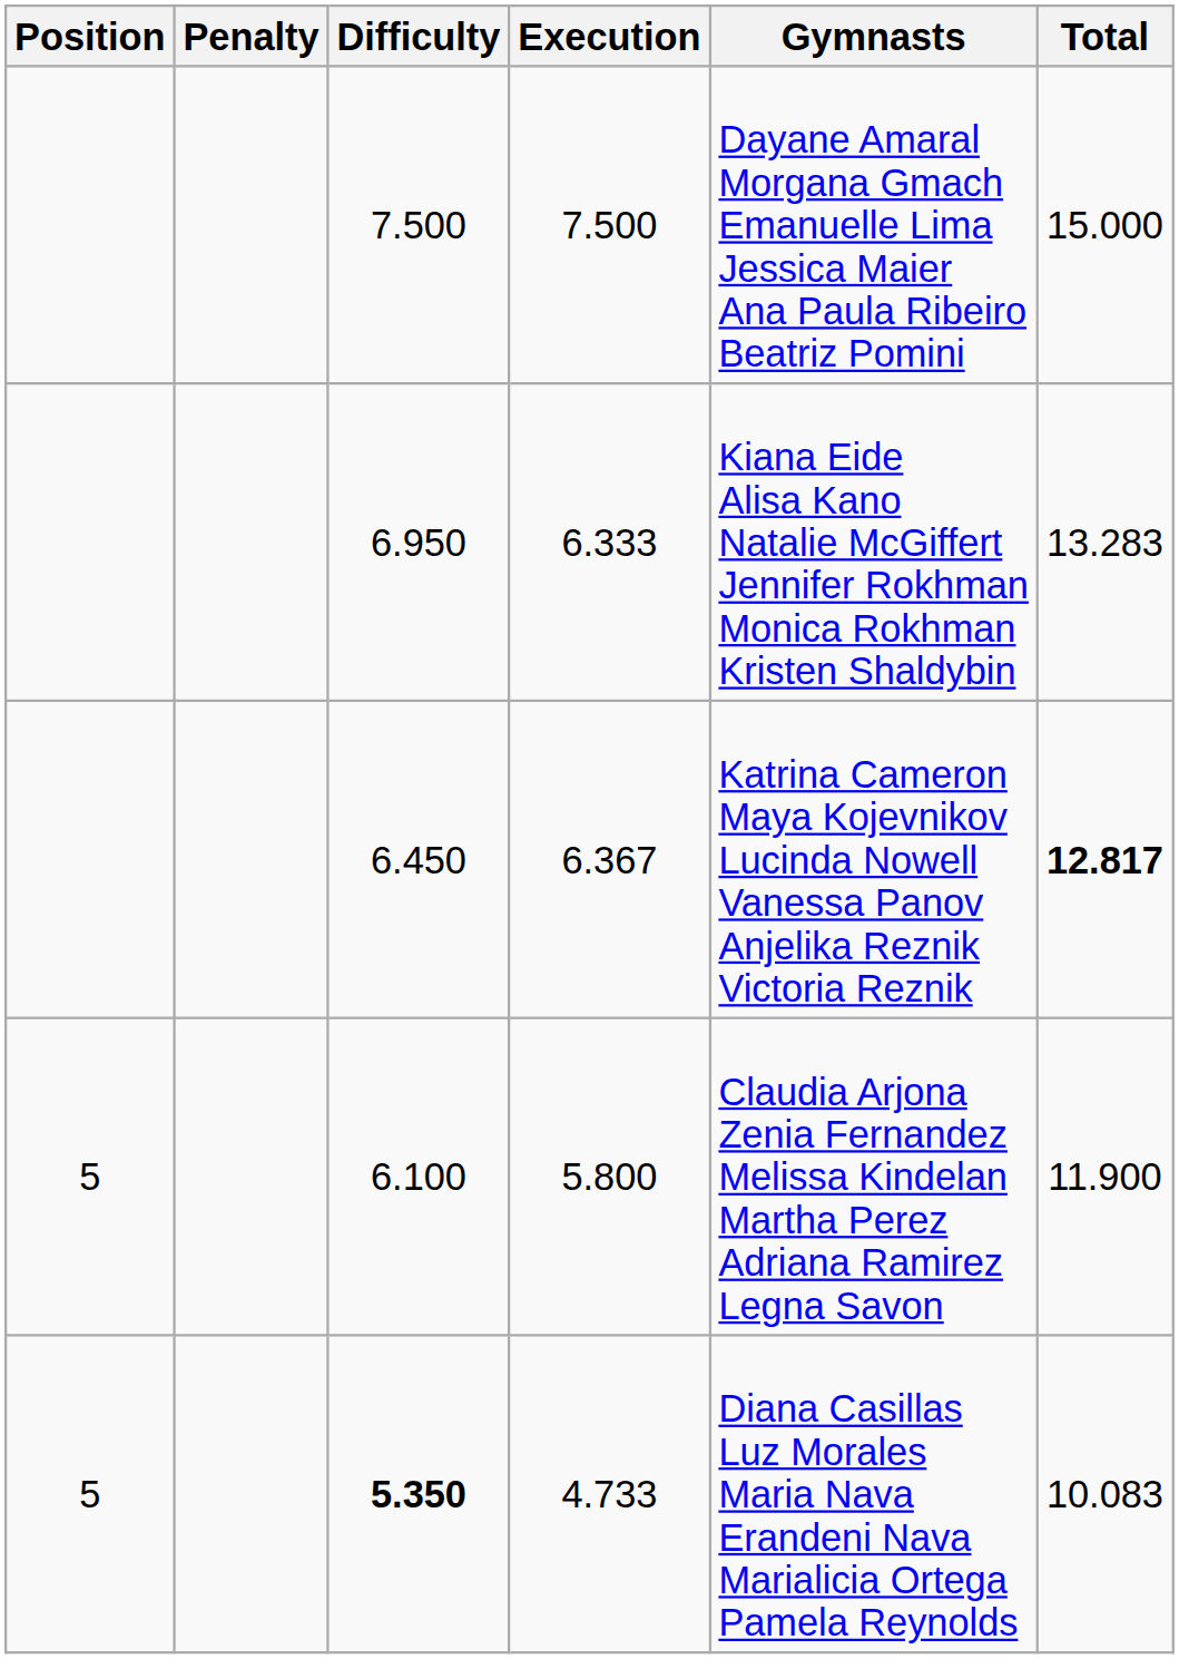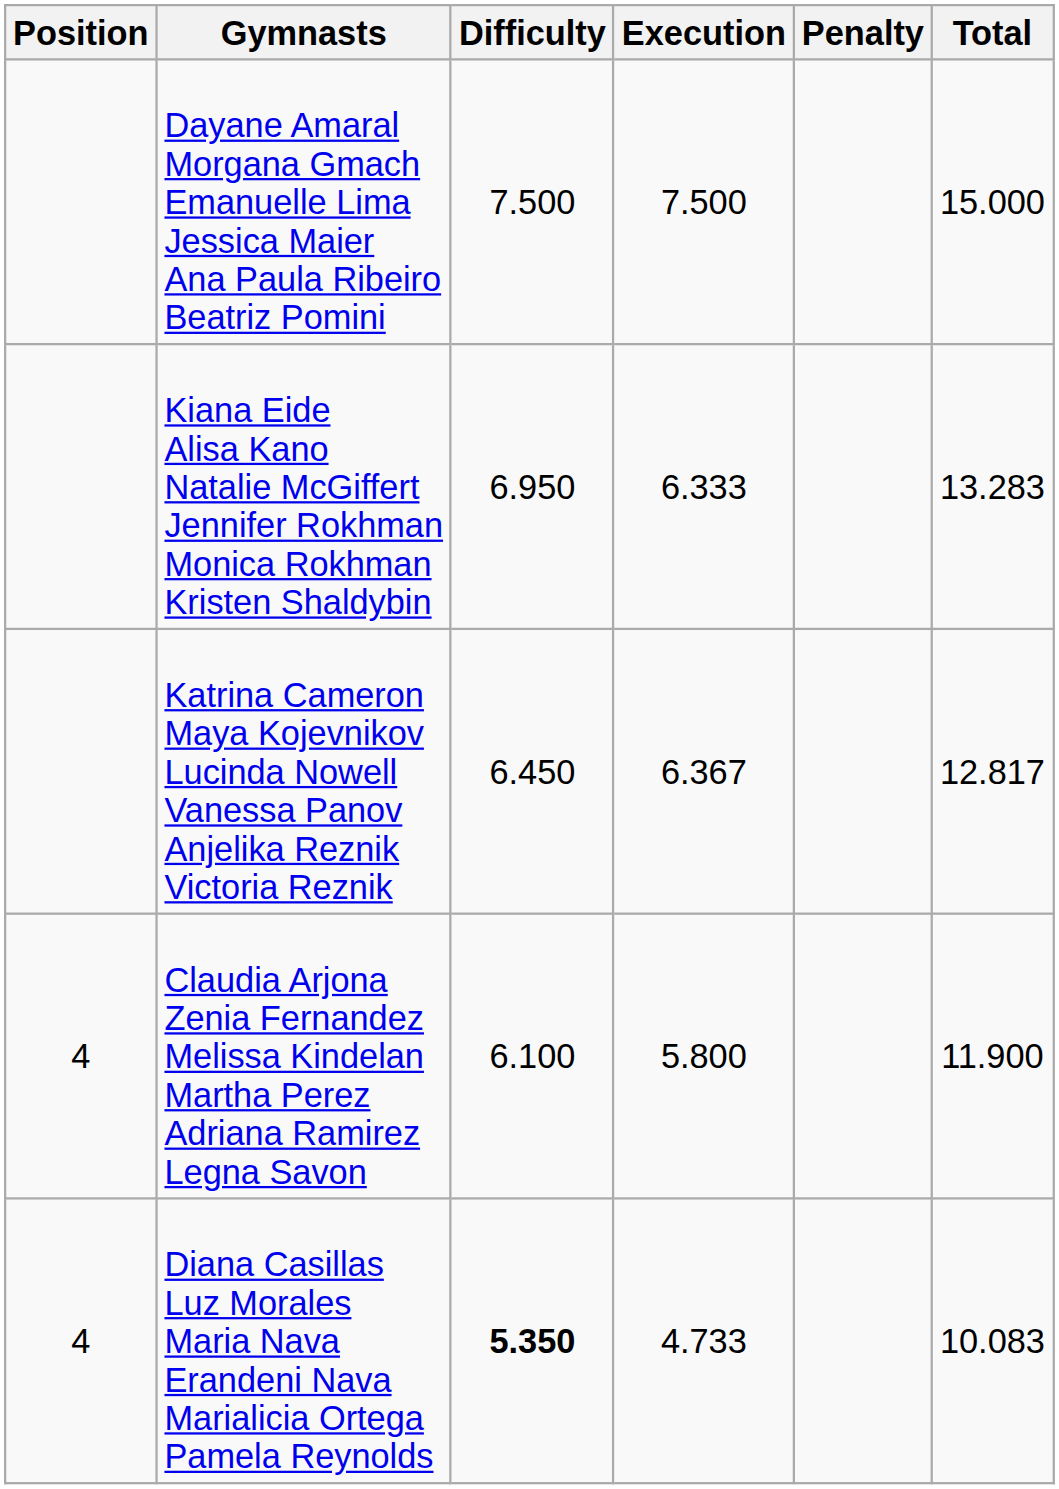columns swapped: Gymnasts <-> Penalty
row 4 | Total: bold -> normal
row 5 | Position: 5 -> 4
row 6 | Position: 5 -> 4
